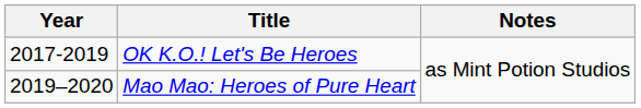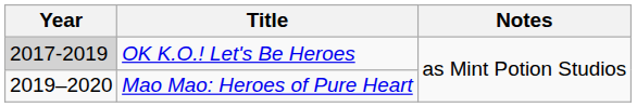OK K.O.! Let's Be Heroes | Year: no background -> lightgrey background
